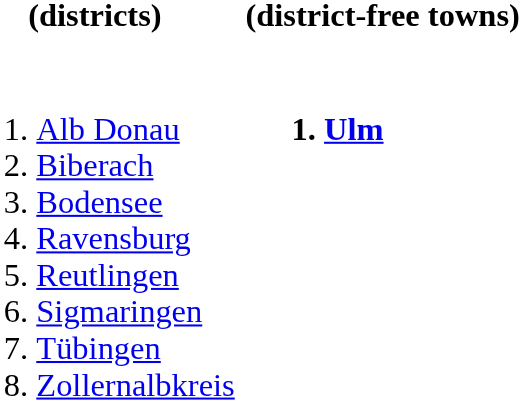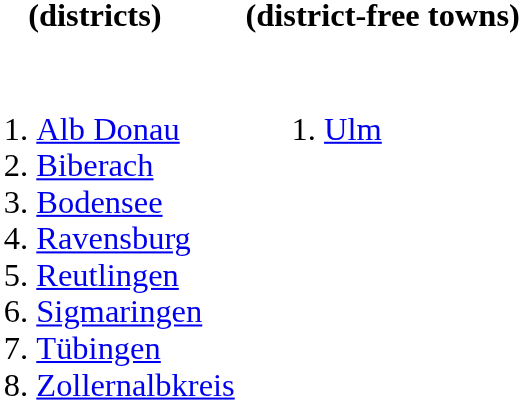row 2 | (district-free towns): bold -> normal
